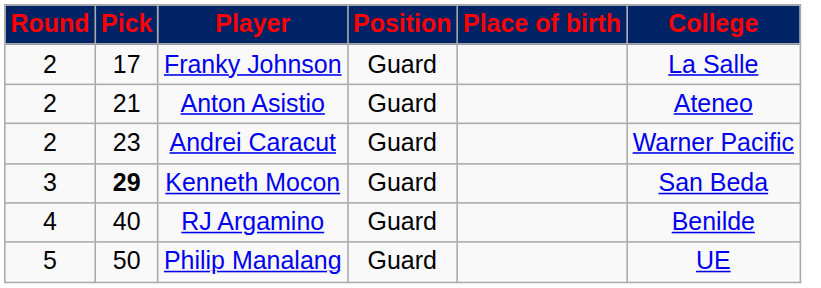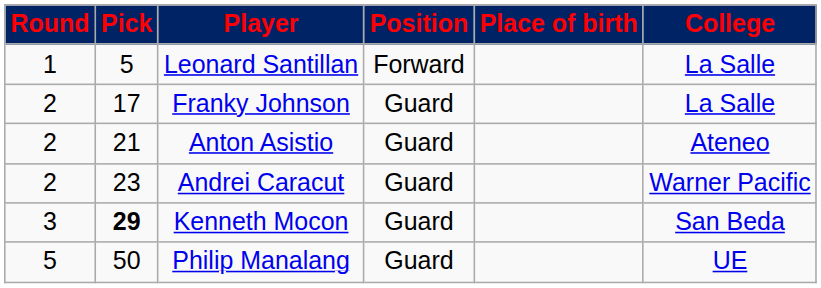+ row: 1 | 5 | Leonard Santillan | Forward | La Salle
- row: 4 | 40 | RJ Argamino | Guard | Benilde
